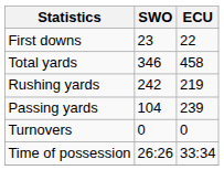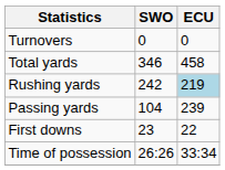rows swapped: First downs <-> Turnovers
Rushing yards | ECU: no background -> lightblue background
